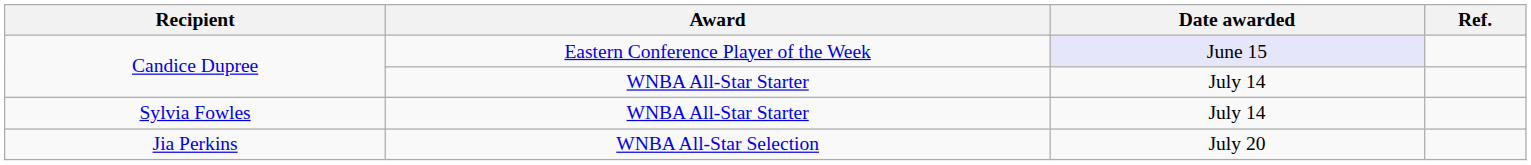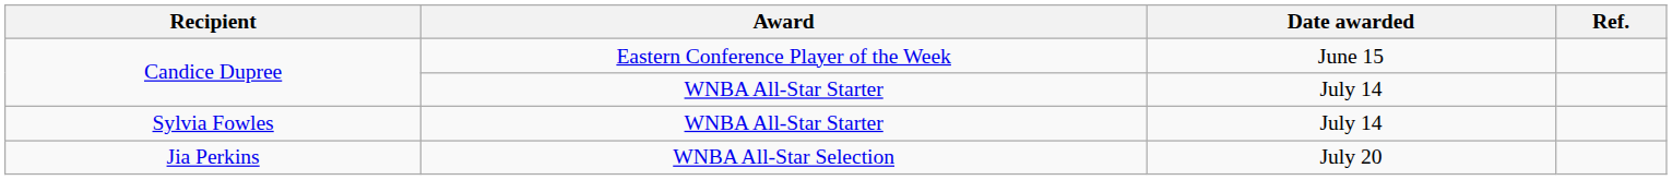Candice Dupree / Eastern Conference Player of the Week | Date awarded: lavender background -> no background
